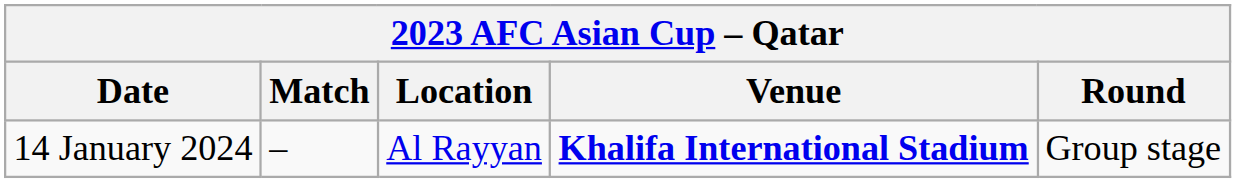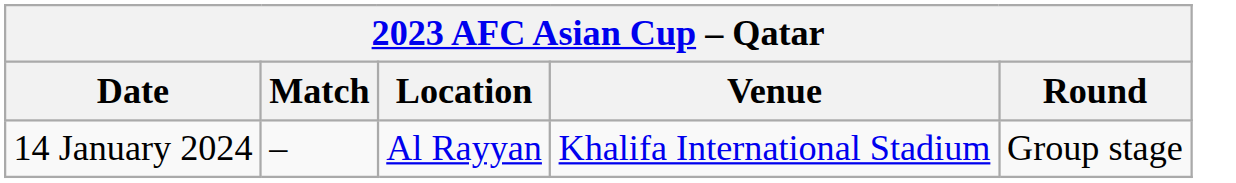14 January 2024 | Venue: bold -> normal
